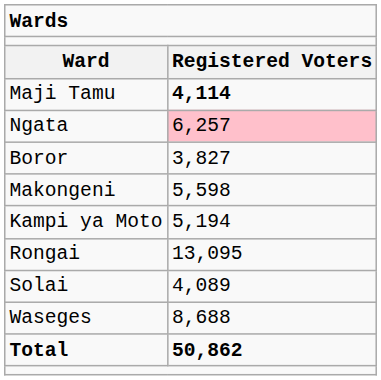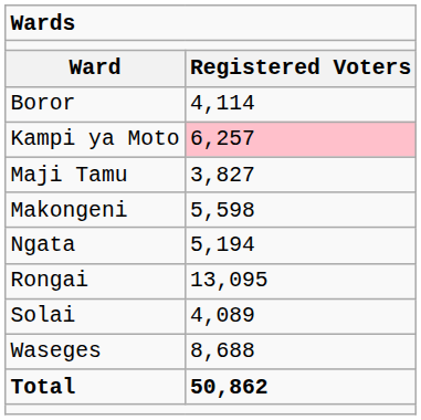row 4 | column 1: Maji Tamu -> Boror
row 4 | column 2: bold -> normal
row 5 | column 1: Ngata -> Kampi ya Moto
row 6 | column 1: Boror -> Maji Tamu
row 8 | column 1: Kampi ya Moto -> Ngata
